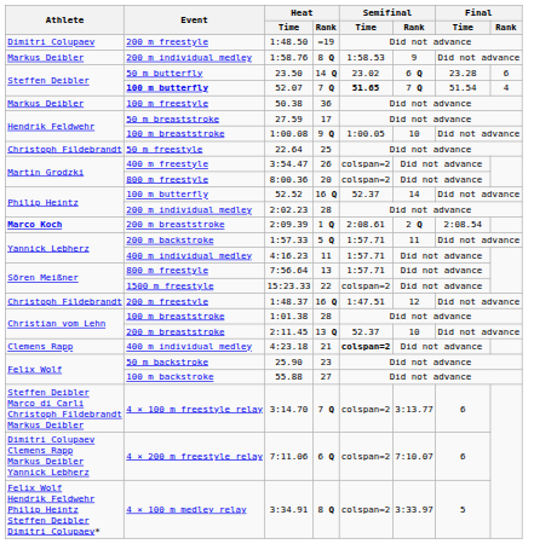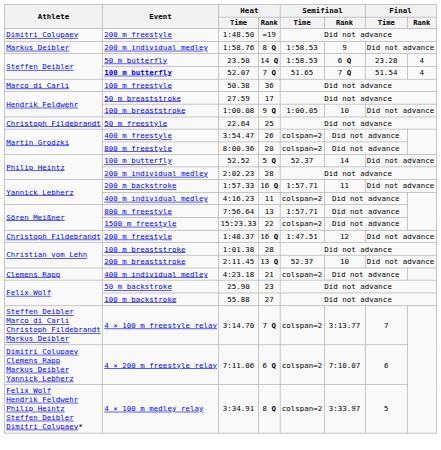23.50 | Semifinal / Time: 23.02 -> 1:58.53
23.50 | Final / Rank: 6 -> 4
52.07 | Semifinal / Time: bold -> normal
50.38 | Athlete: Markus Deibler -> Marco di Carli
52.52 | Heat / Rank: 16 Q -> 5 Q
- row: Marco Koch | 200 m breaststroke | 2:09.39 | 1 Q | 2:08.61 | 2 Q | 2:08.54
1:57.33 | Heat / Rank: 5 Q -> 16 Q
4:16.23 | Semifinal / Time: 1:57.71 -> colspan=2
4:23.18 | Semifinal / Time: bold -> normal
3:14.70 | Final / Time: 6 -> 7
